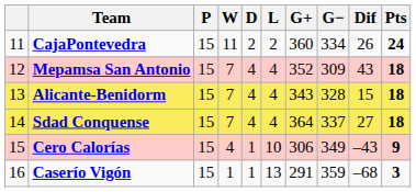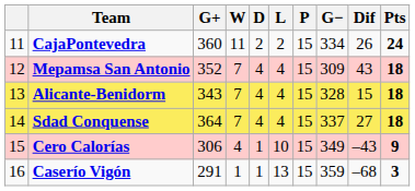columns swapped: P <-> G+
